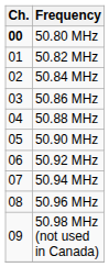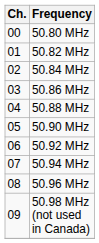50.80 MHz | Ch.: bold -> normal
